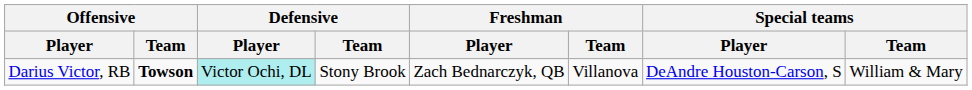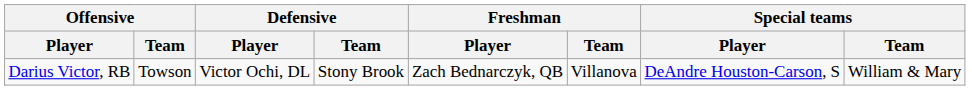Darius Victor, RB | Offensive / Team: bold -> normal
Darius Victor, RB | Defensive / Player: paleturquoise background -> no background
